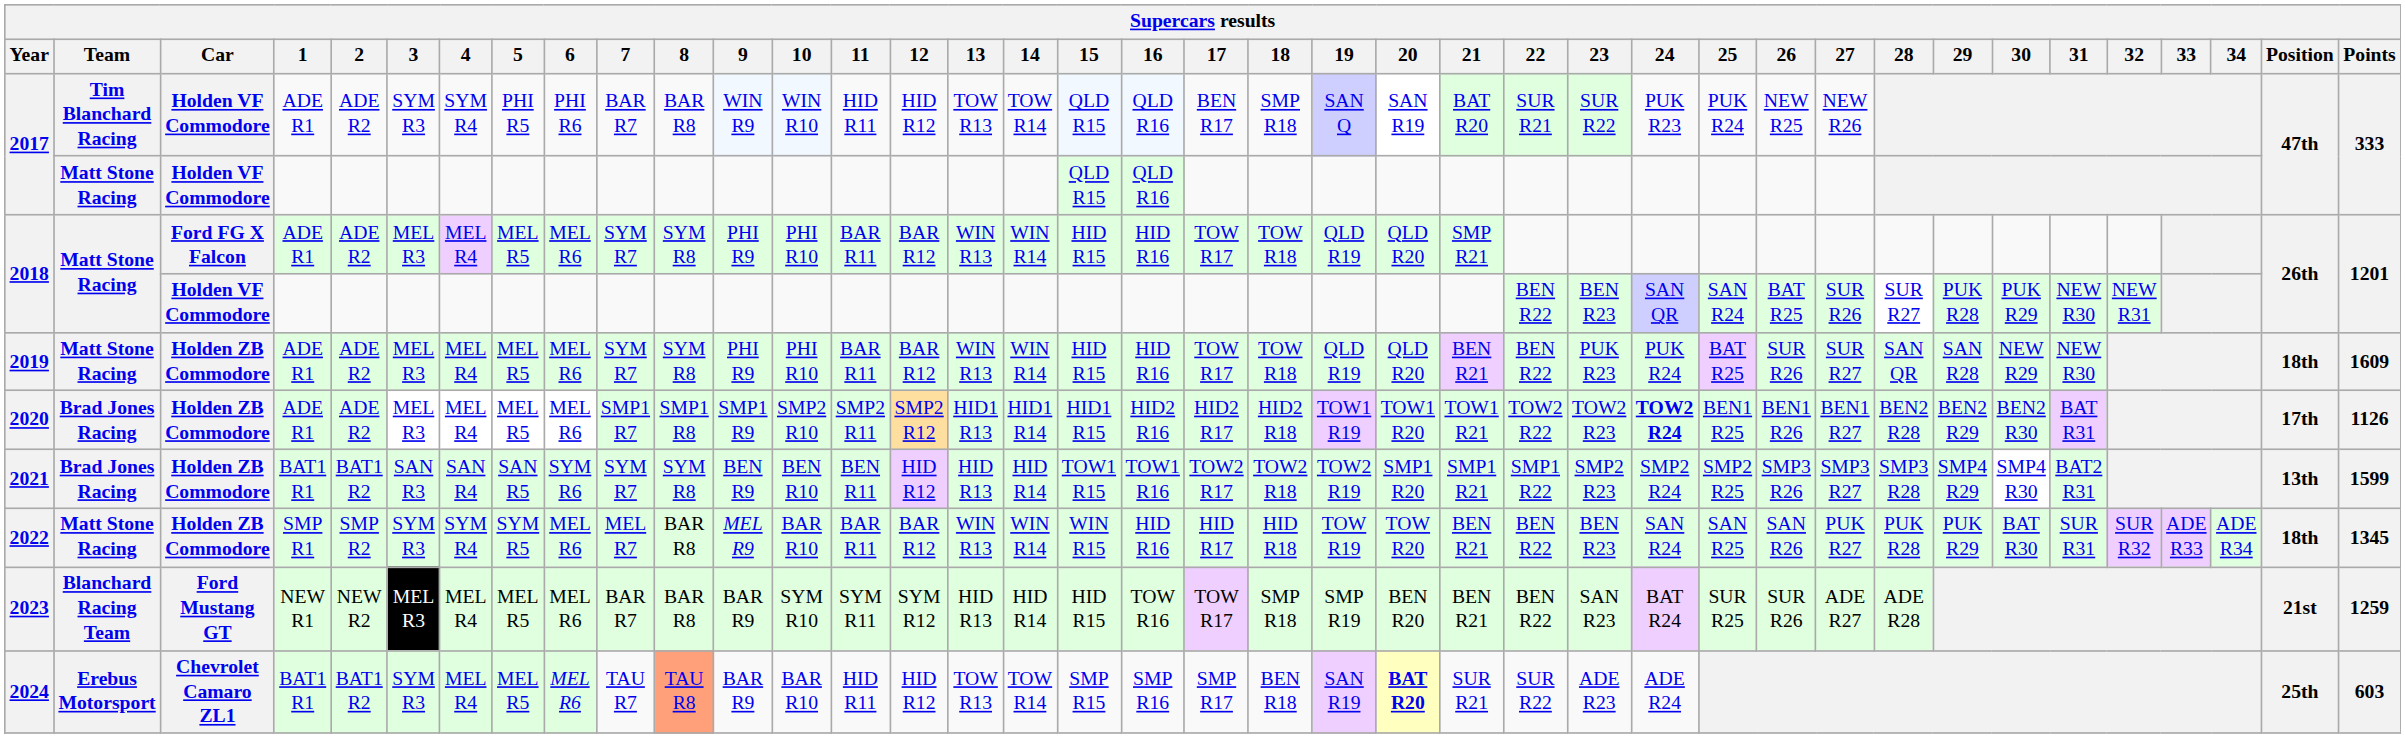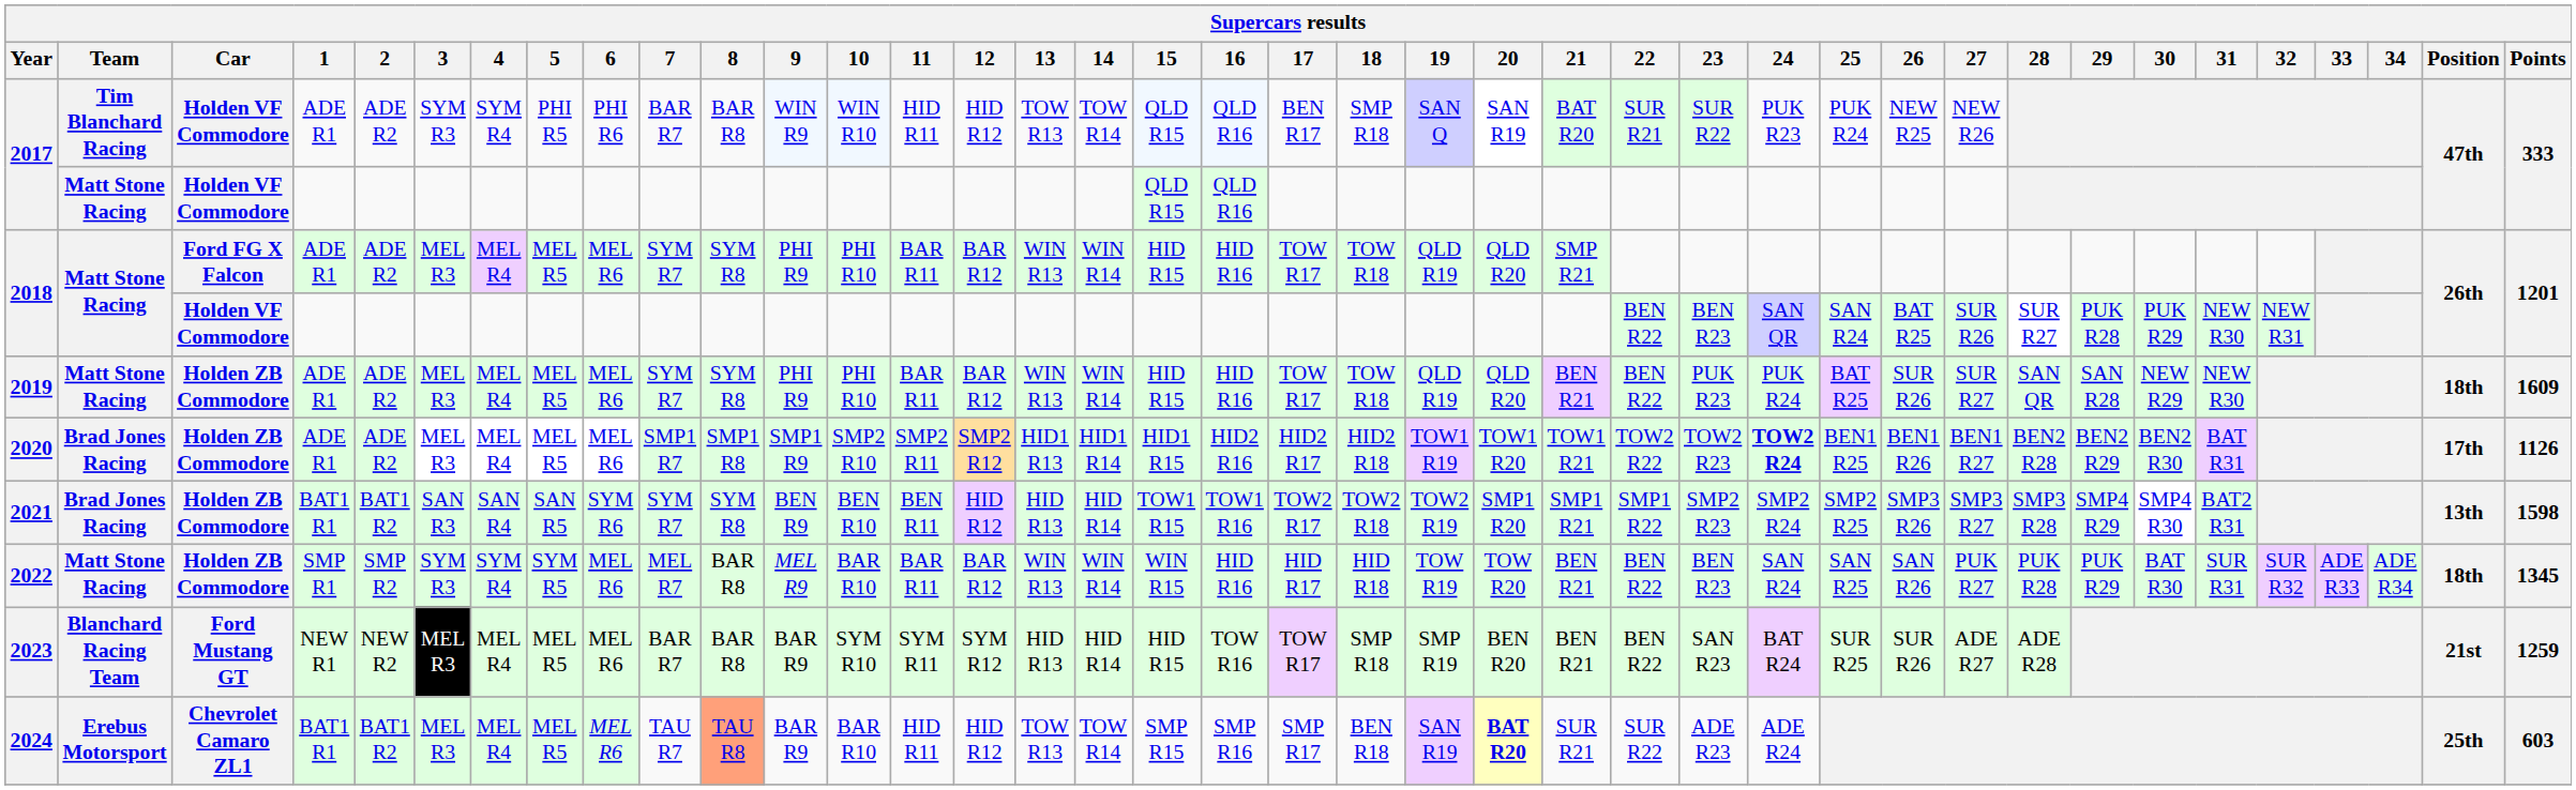2021 | Points: 1599 -> 1598
2024 | 3: SYM R3 -> MEL R3
